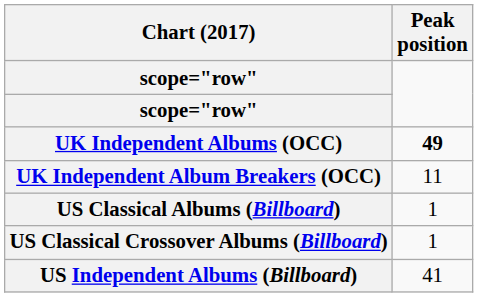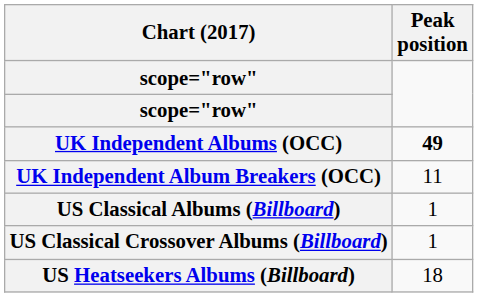+ row: US Heatseekers Albums (Billboard) | 18
- row: US Independent Albums (Billboard) | 41
